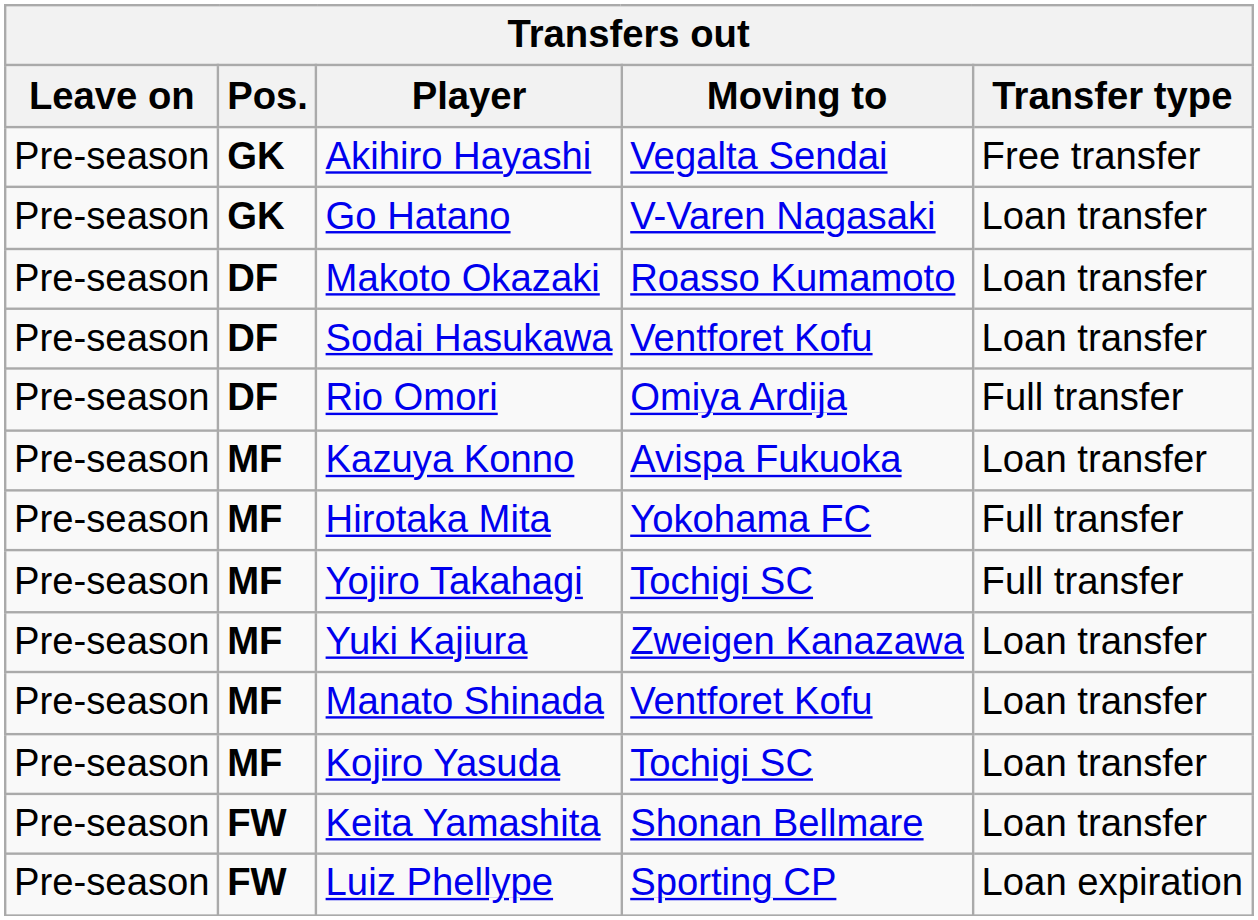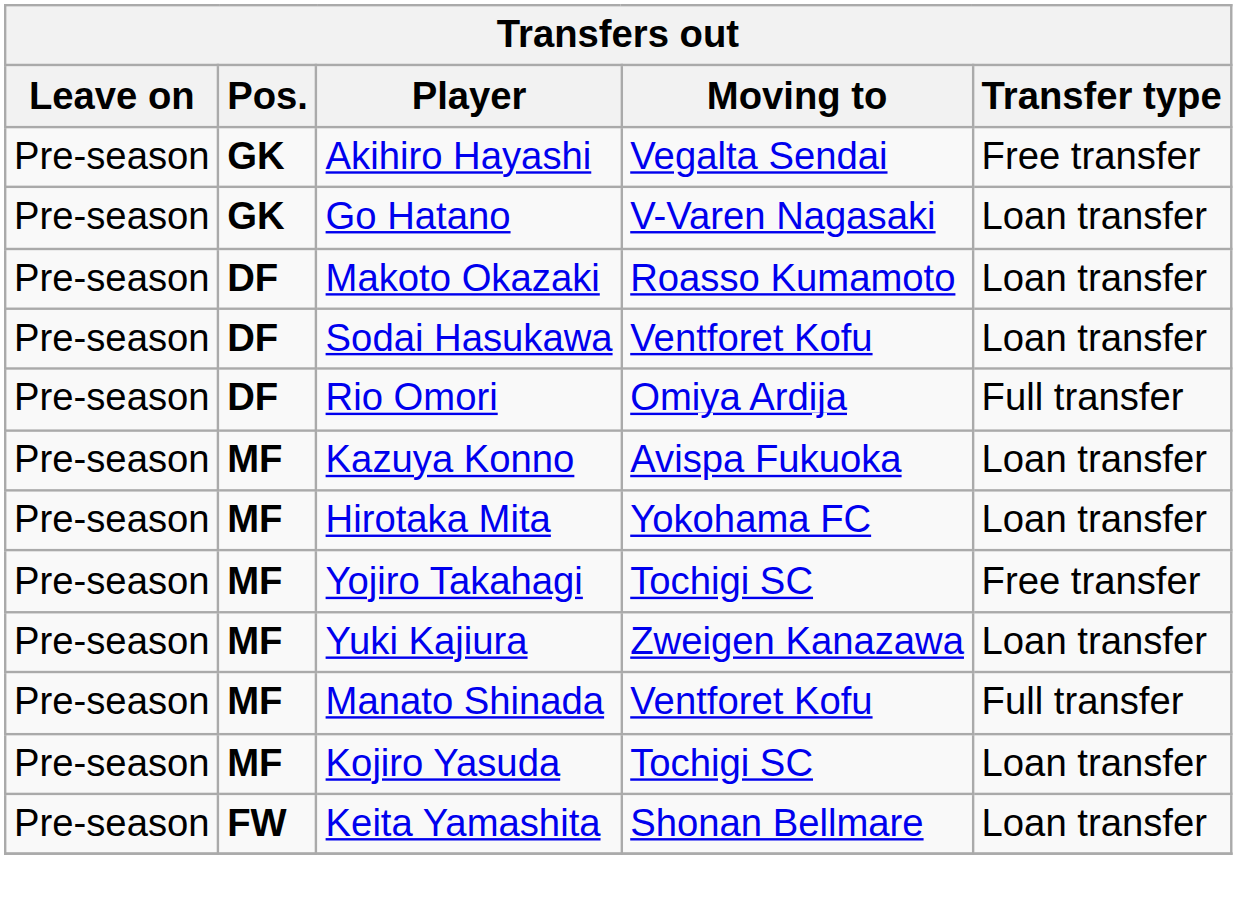Hirotaka Mita | Transfer type: Full transfer -> Loan transfer
Yojiro Takahagi | Transfer type: Full transfer -> Free transfer
Manato Shinada | Transfer type: Loan transfer -> Full transfer
- row: Pre-season | FW | Luiz Phellype | Sporting CP | Loan expiration
